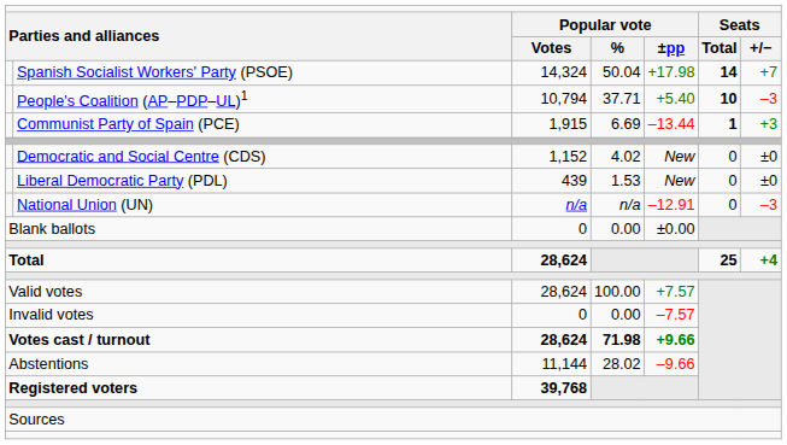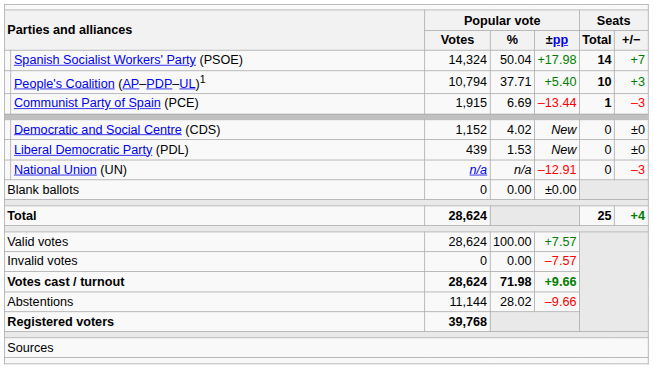People's Coalition (AP–PDP–UL)1 | column 7: –3 -> +3
Communist Party of Spain (PCE) | column 7: +3 -> –3
